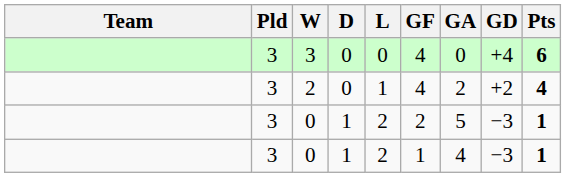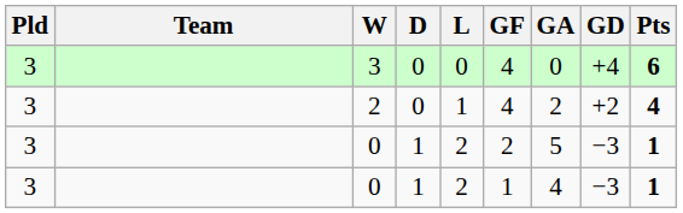columns swapped: Team <-> Pld
